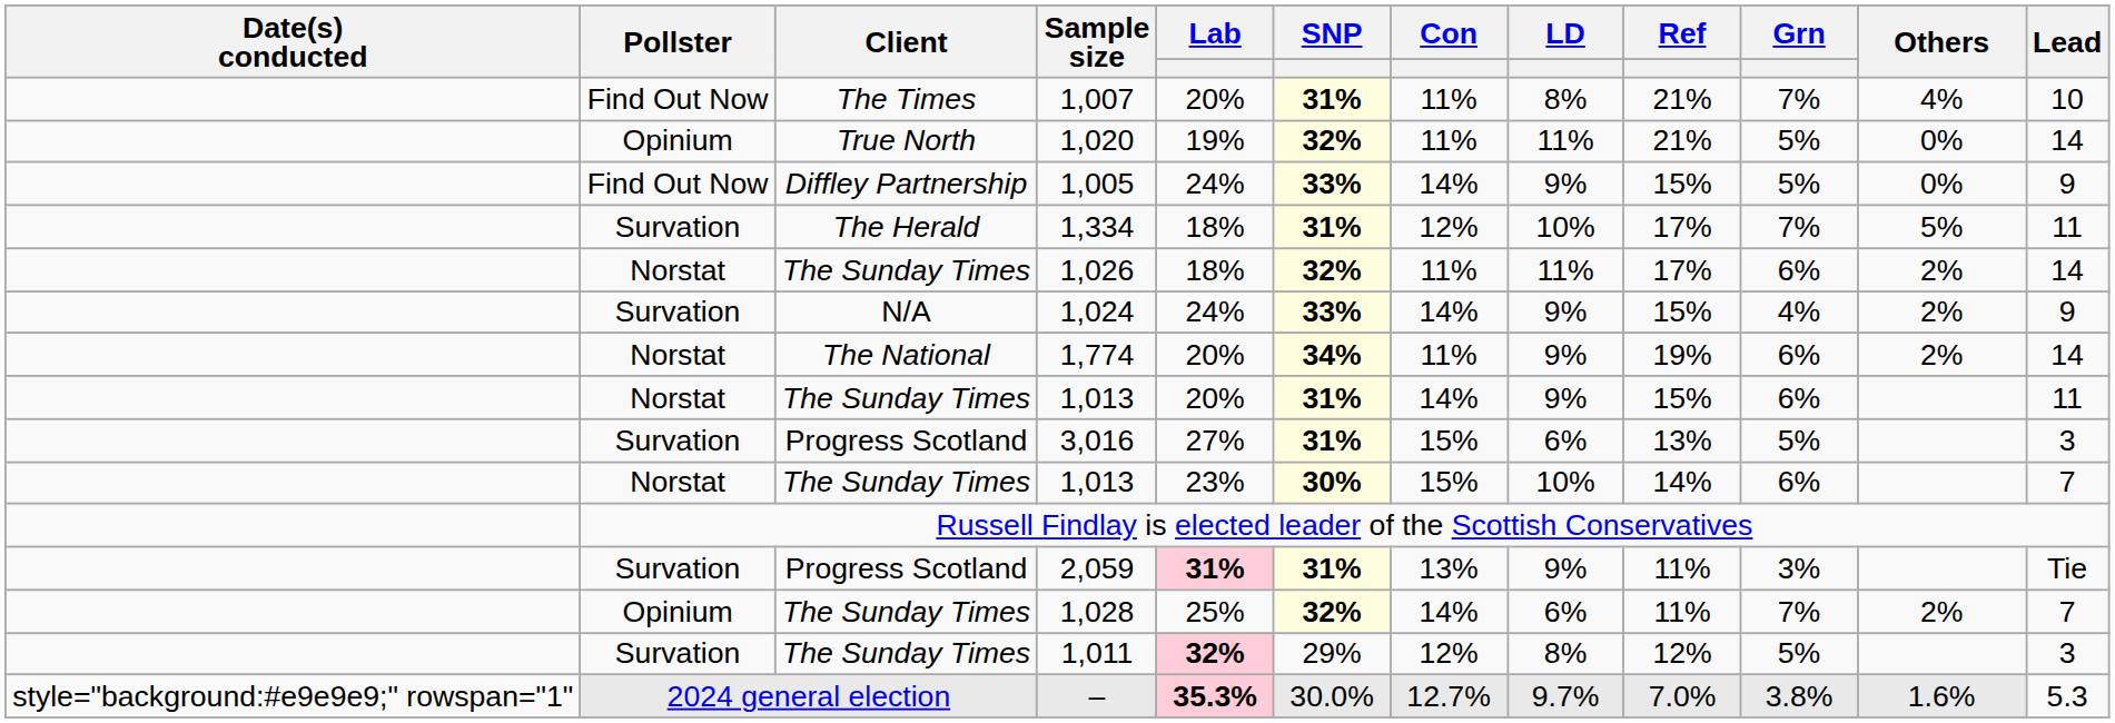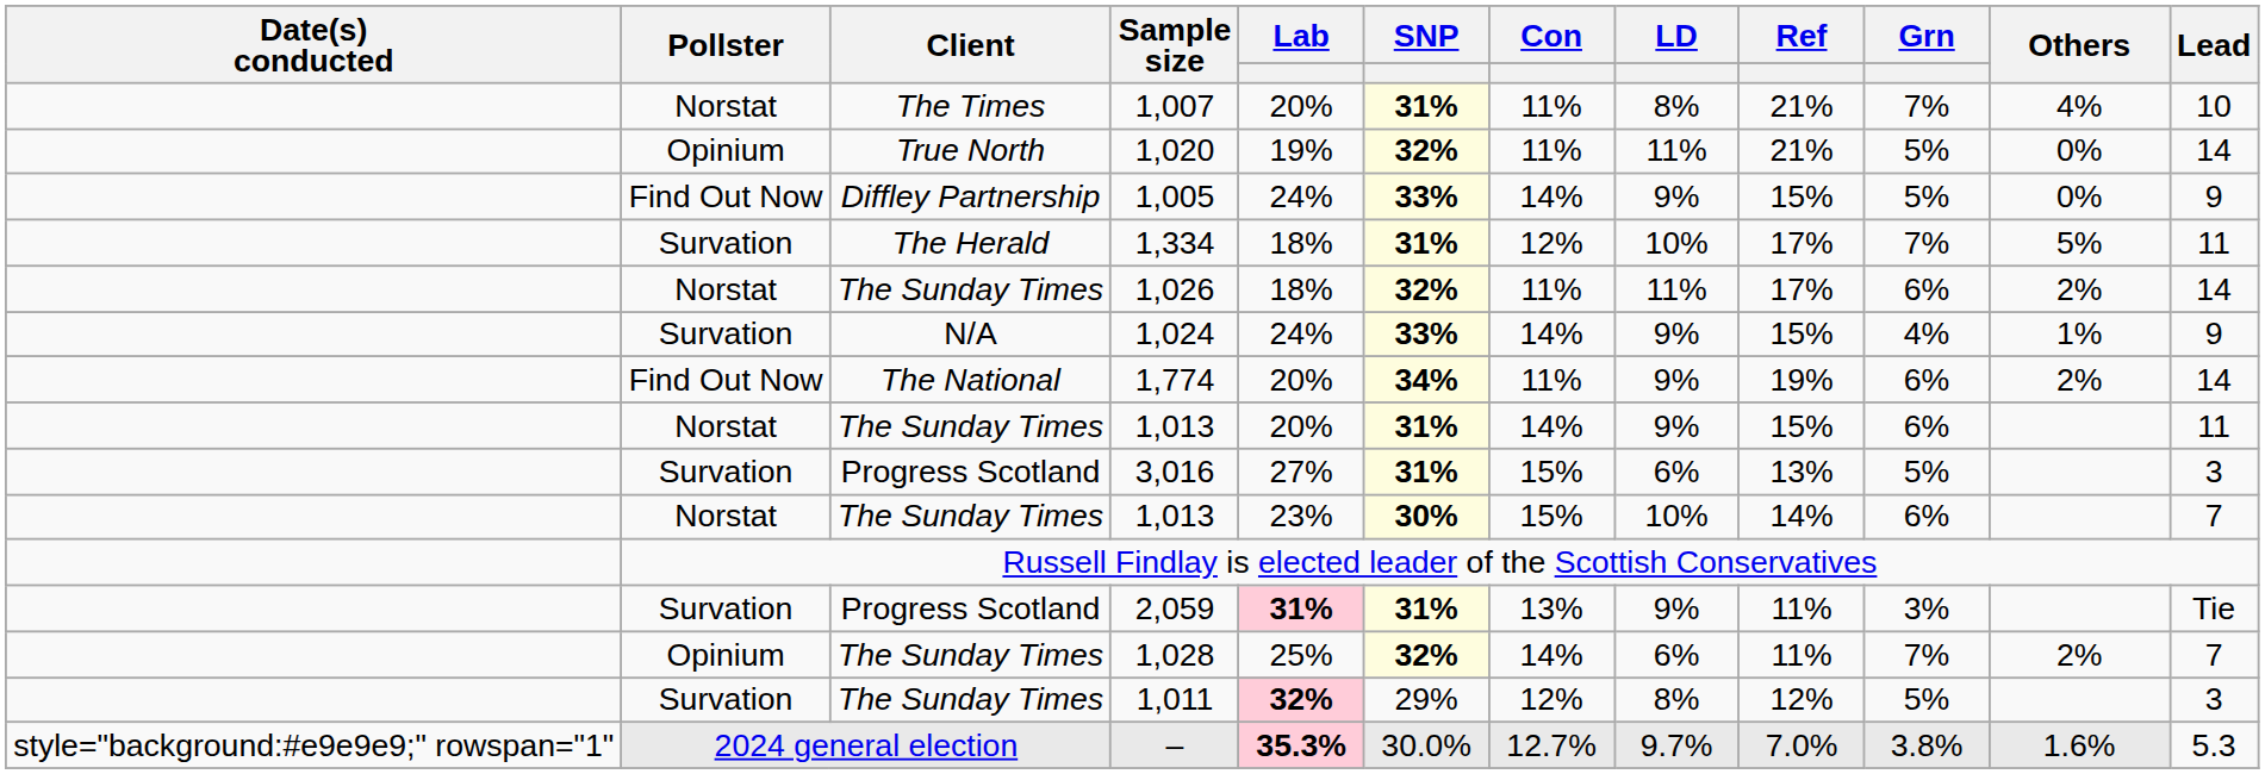1,007 | Pollster: Find Out Now -> Norstat
1,024 | Others: 2% -> 1%
1,774 | Pollster: Norstat -> Find Out Now
